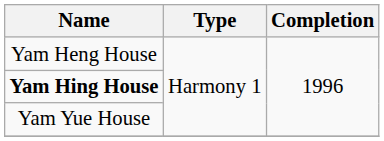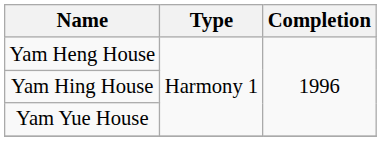Yam Hing House | Name: bold -> normal
